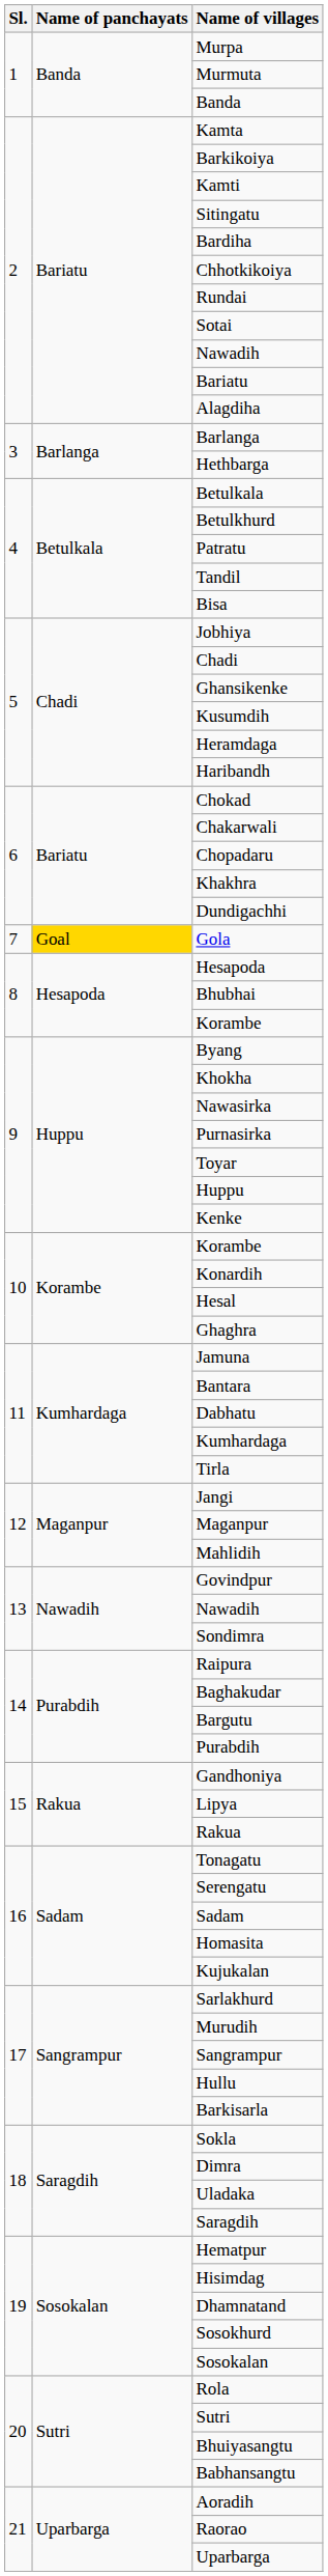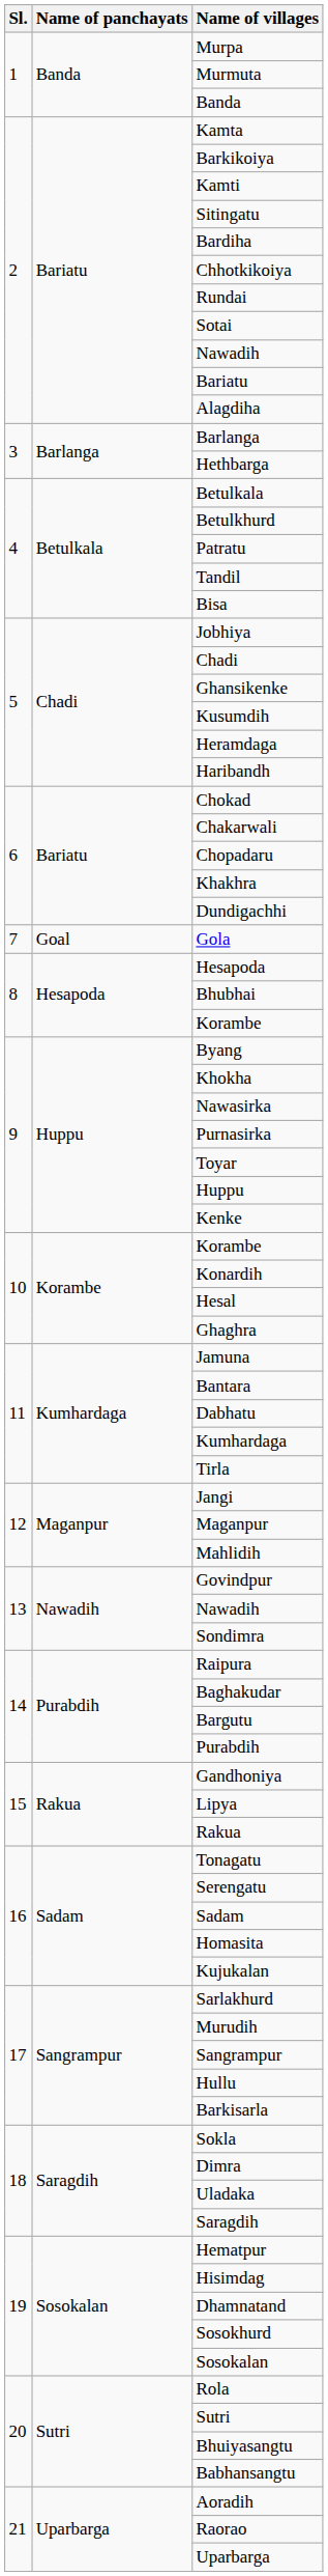Gola | Name of panchayats: gold background -> no background
